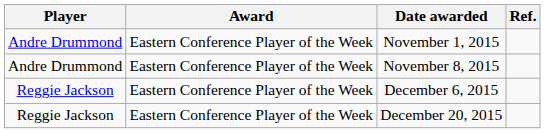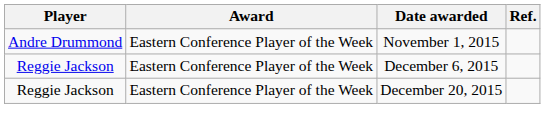- row: Andre Drummond | Eastern Conference Player of the Week | November 8, 2015
